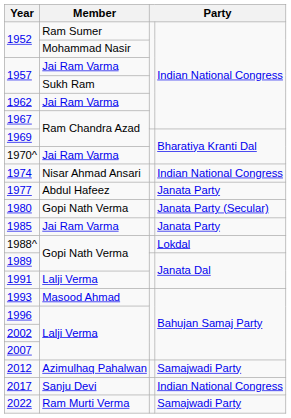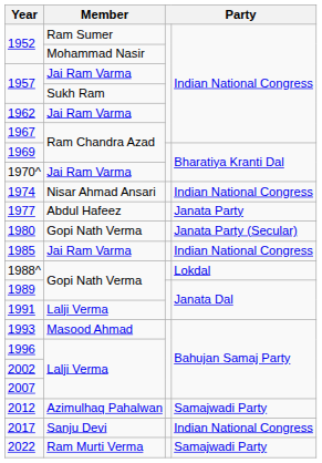1985 | column 4: Janata Party -> Indian National Congress
